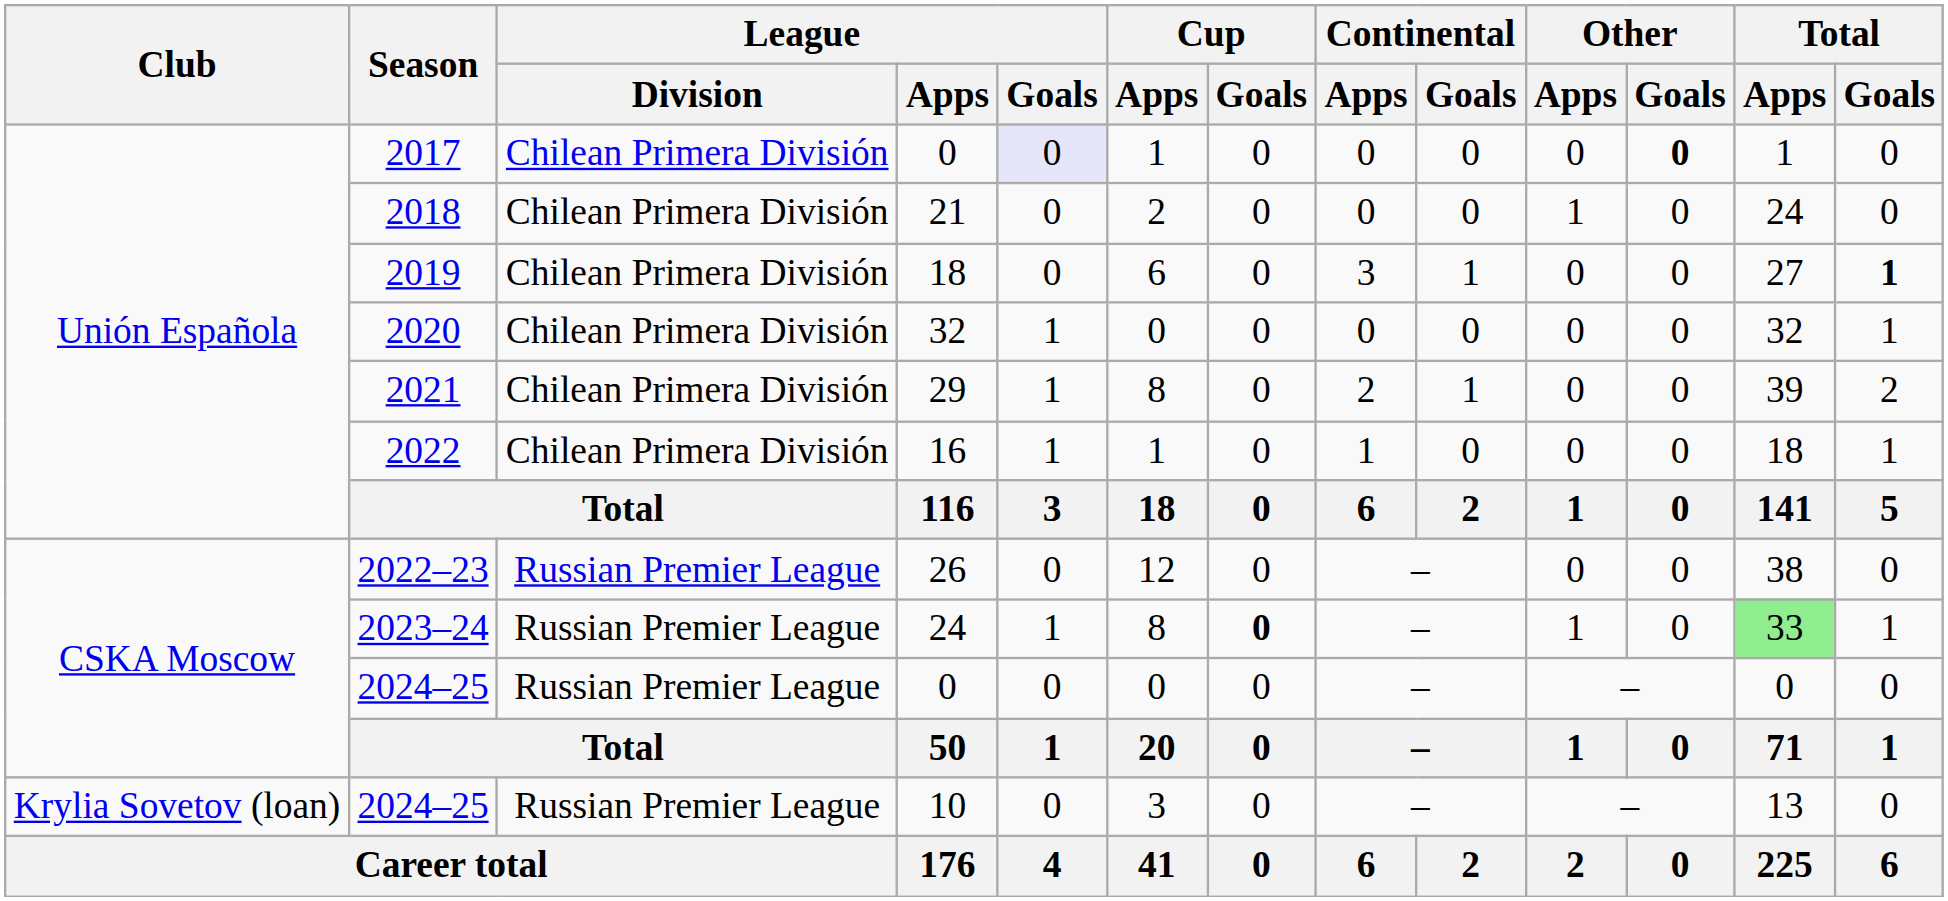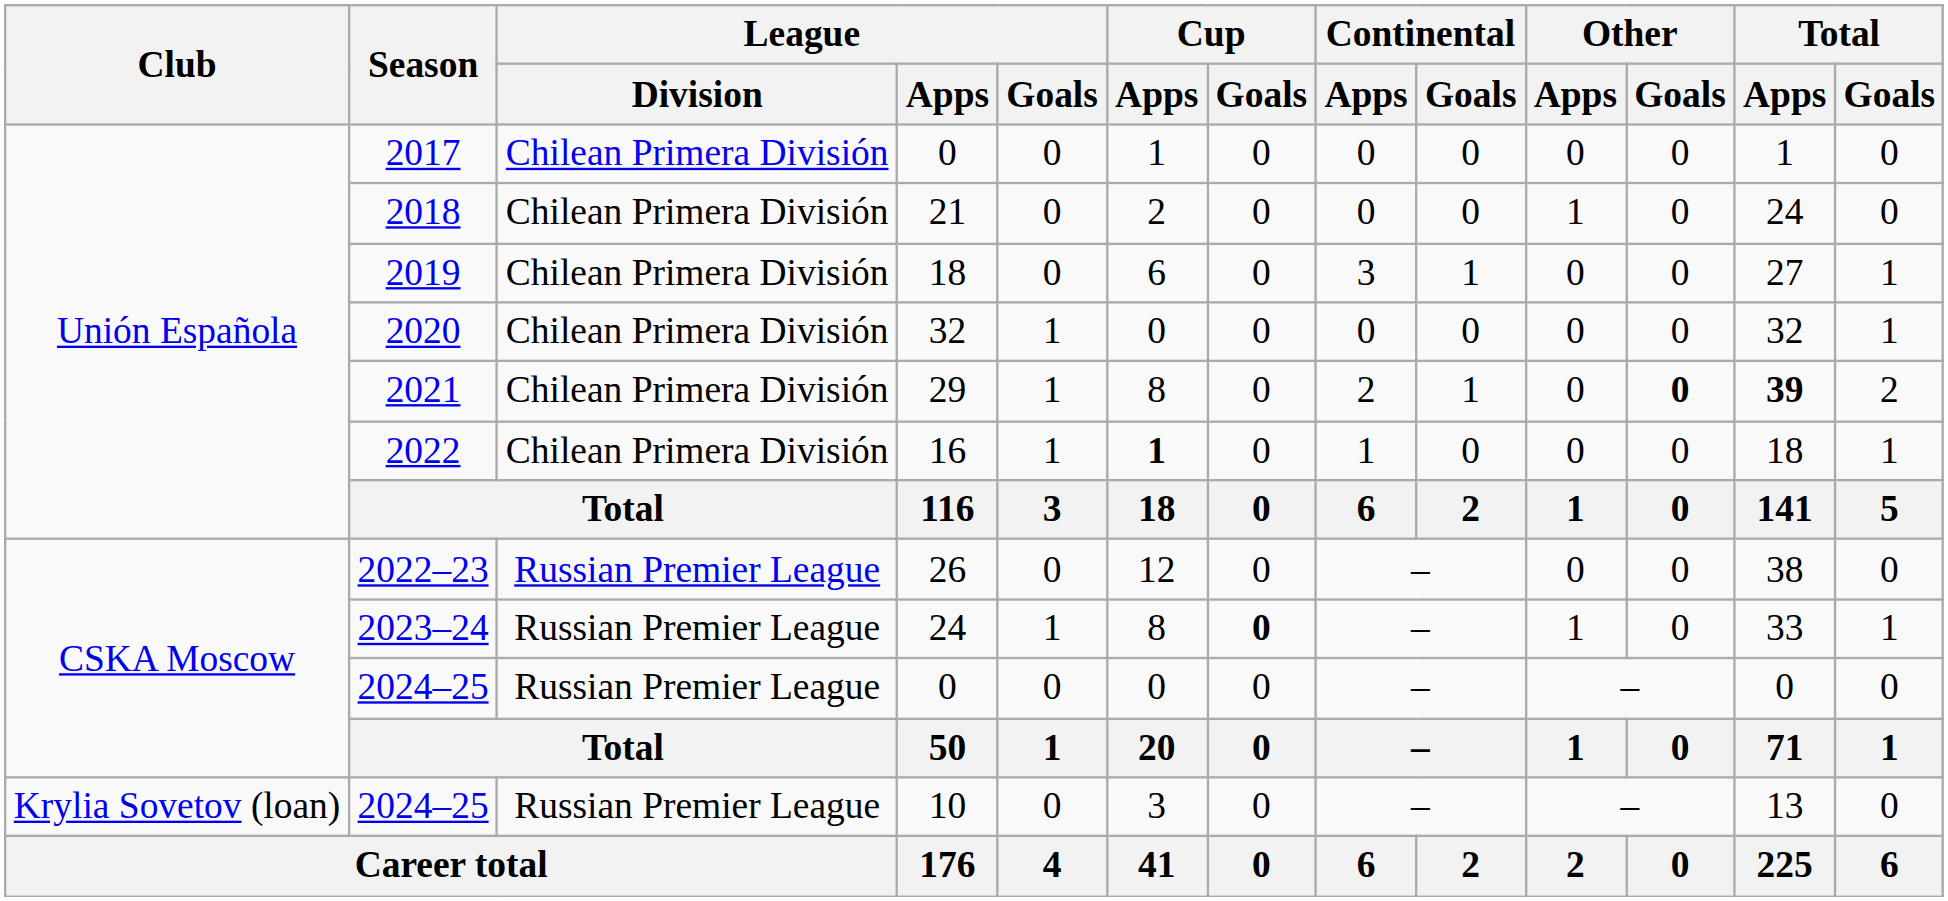2017 | League / Goals: lavender background -> no background
2017 | Other / Goals: bold -> normal
2019 | Total / Goals: bold -> normal
2021 | Other / Goals: normal -> bold
2021 | Total / Apps: normal -> bold
2022 | Cup / Apps: normal -> bold
2023–24 | Total / Apps: lightgreen background -> no background
